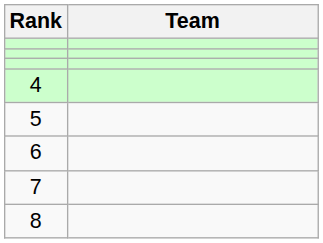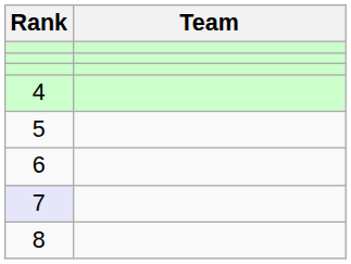row 8 | Rank: no background -> lavender background
